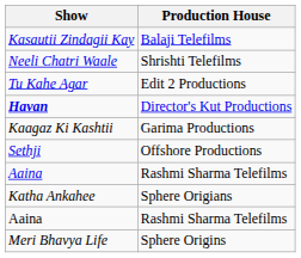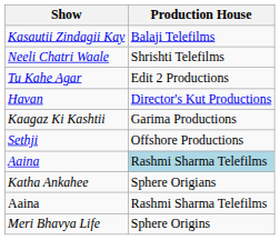row 5 | Show: bold -> normal
row 8 | Production House: no background -> lightblue background
